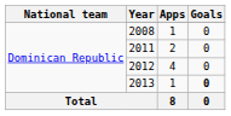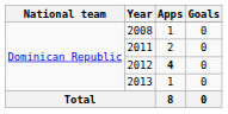2012 | Apps: normal -> bold
2013 | Goals: bold -> normal
